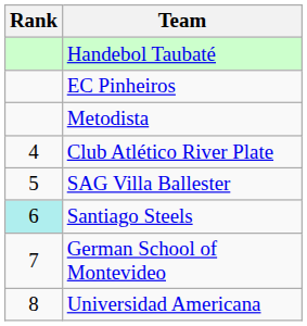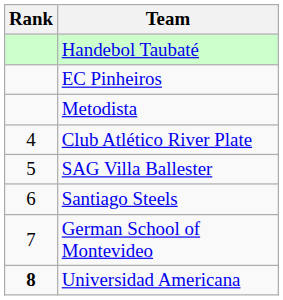Santiago Steels | Rank: paleturquoise background -> no background
Universidad Americana | Rank: normal -> bold
